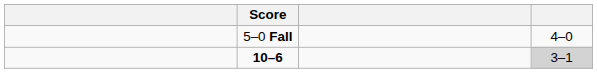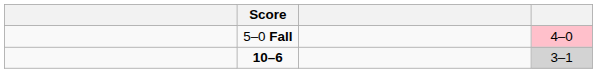5–0 Fall | column 4: no background -> pink background
